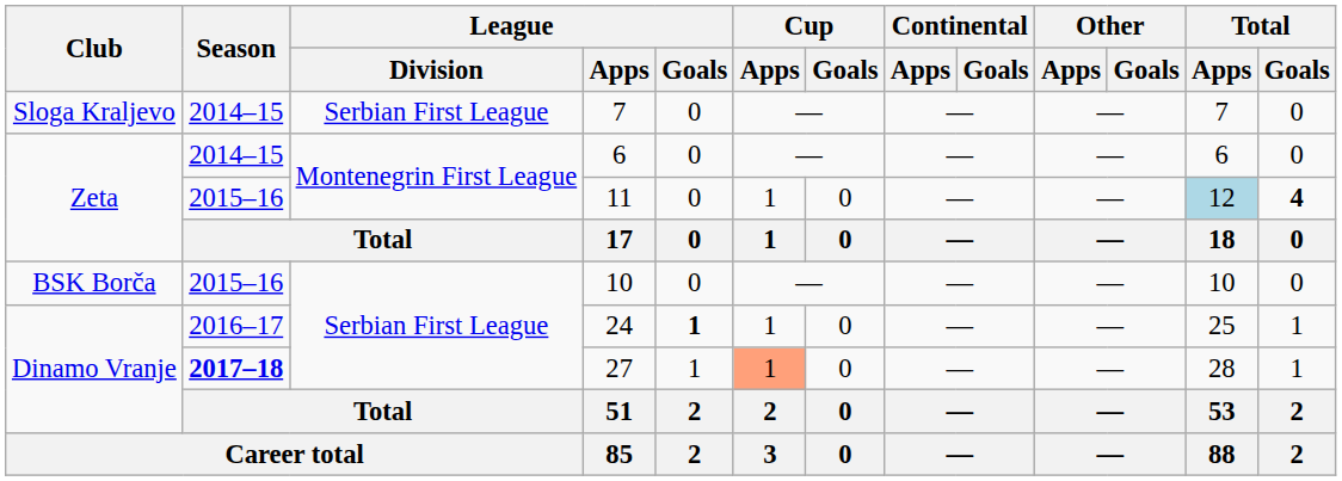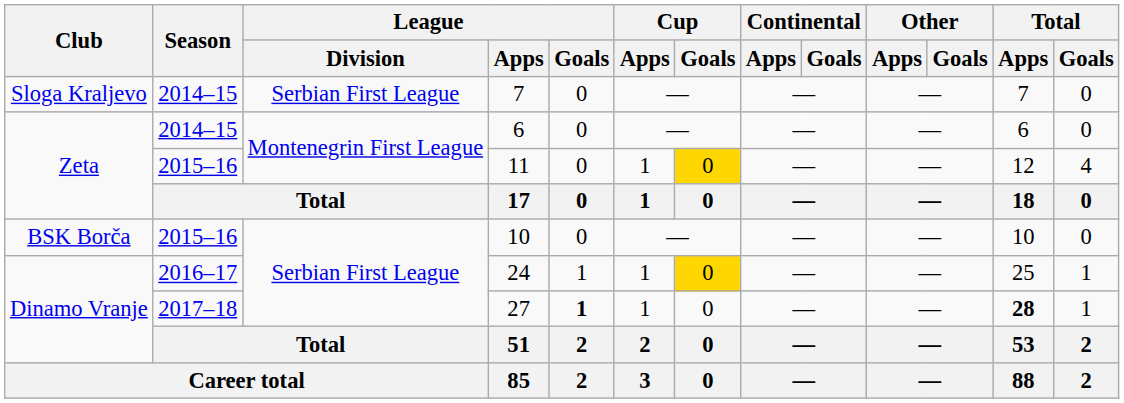11 | Cup / Goals: no background -> gold background
11 | Total / Apps: lightblue background -> no background
11 | Total / Goals: bold -> normal
24 | League / Goals: bold -> normal
24 | Cup / Goals: no background -> gold background
27 | Season: bold -> normal
27 | League / Goals: normal -> bold
27 | Cup / Apps: lightsalmon background -> no background
27 | Total / Apps: normal -> bold
